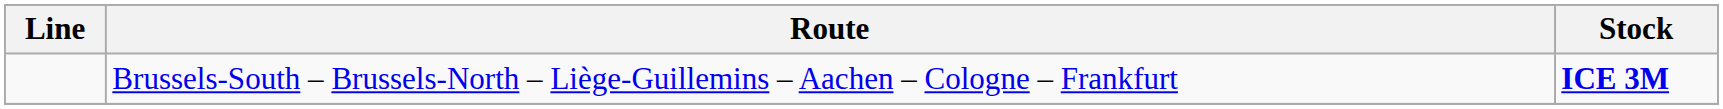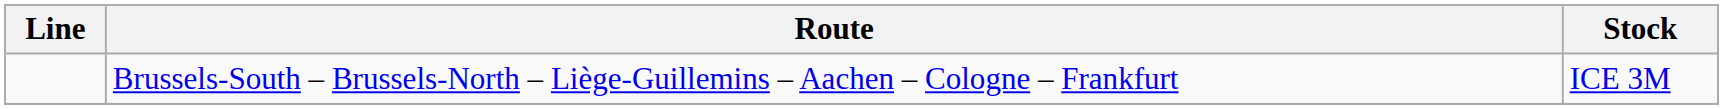row 2 | Stock: bold -> normal
